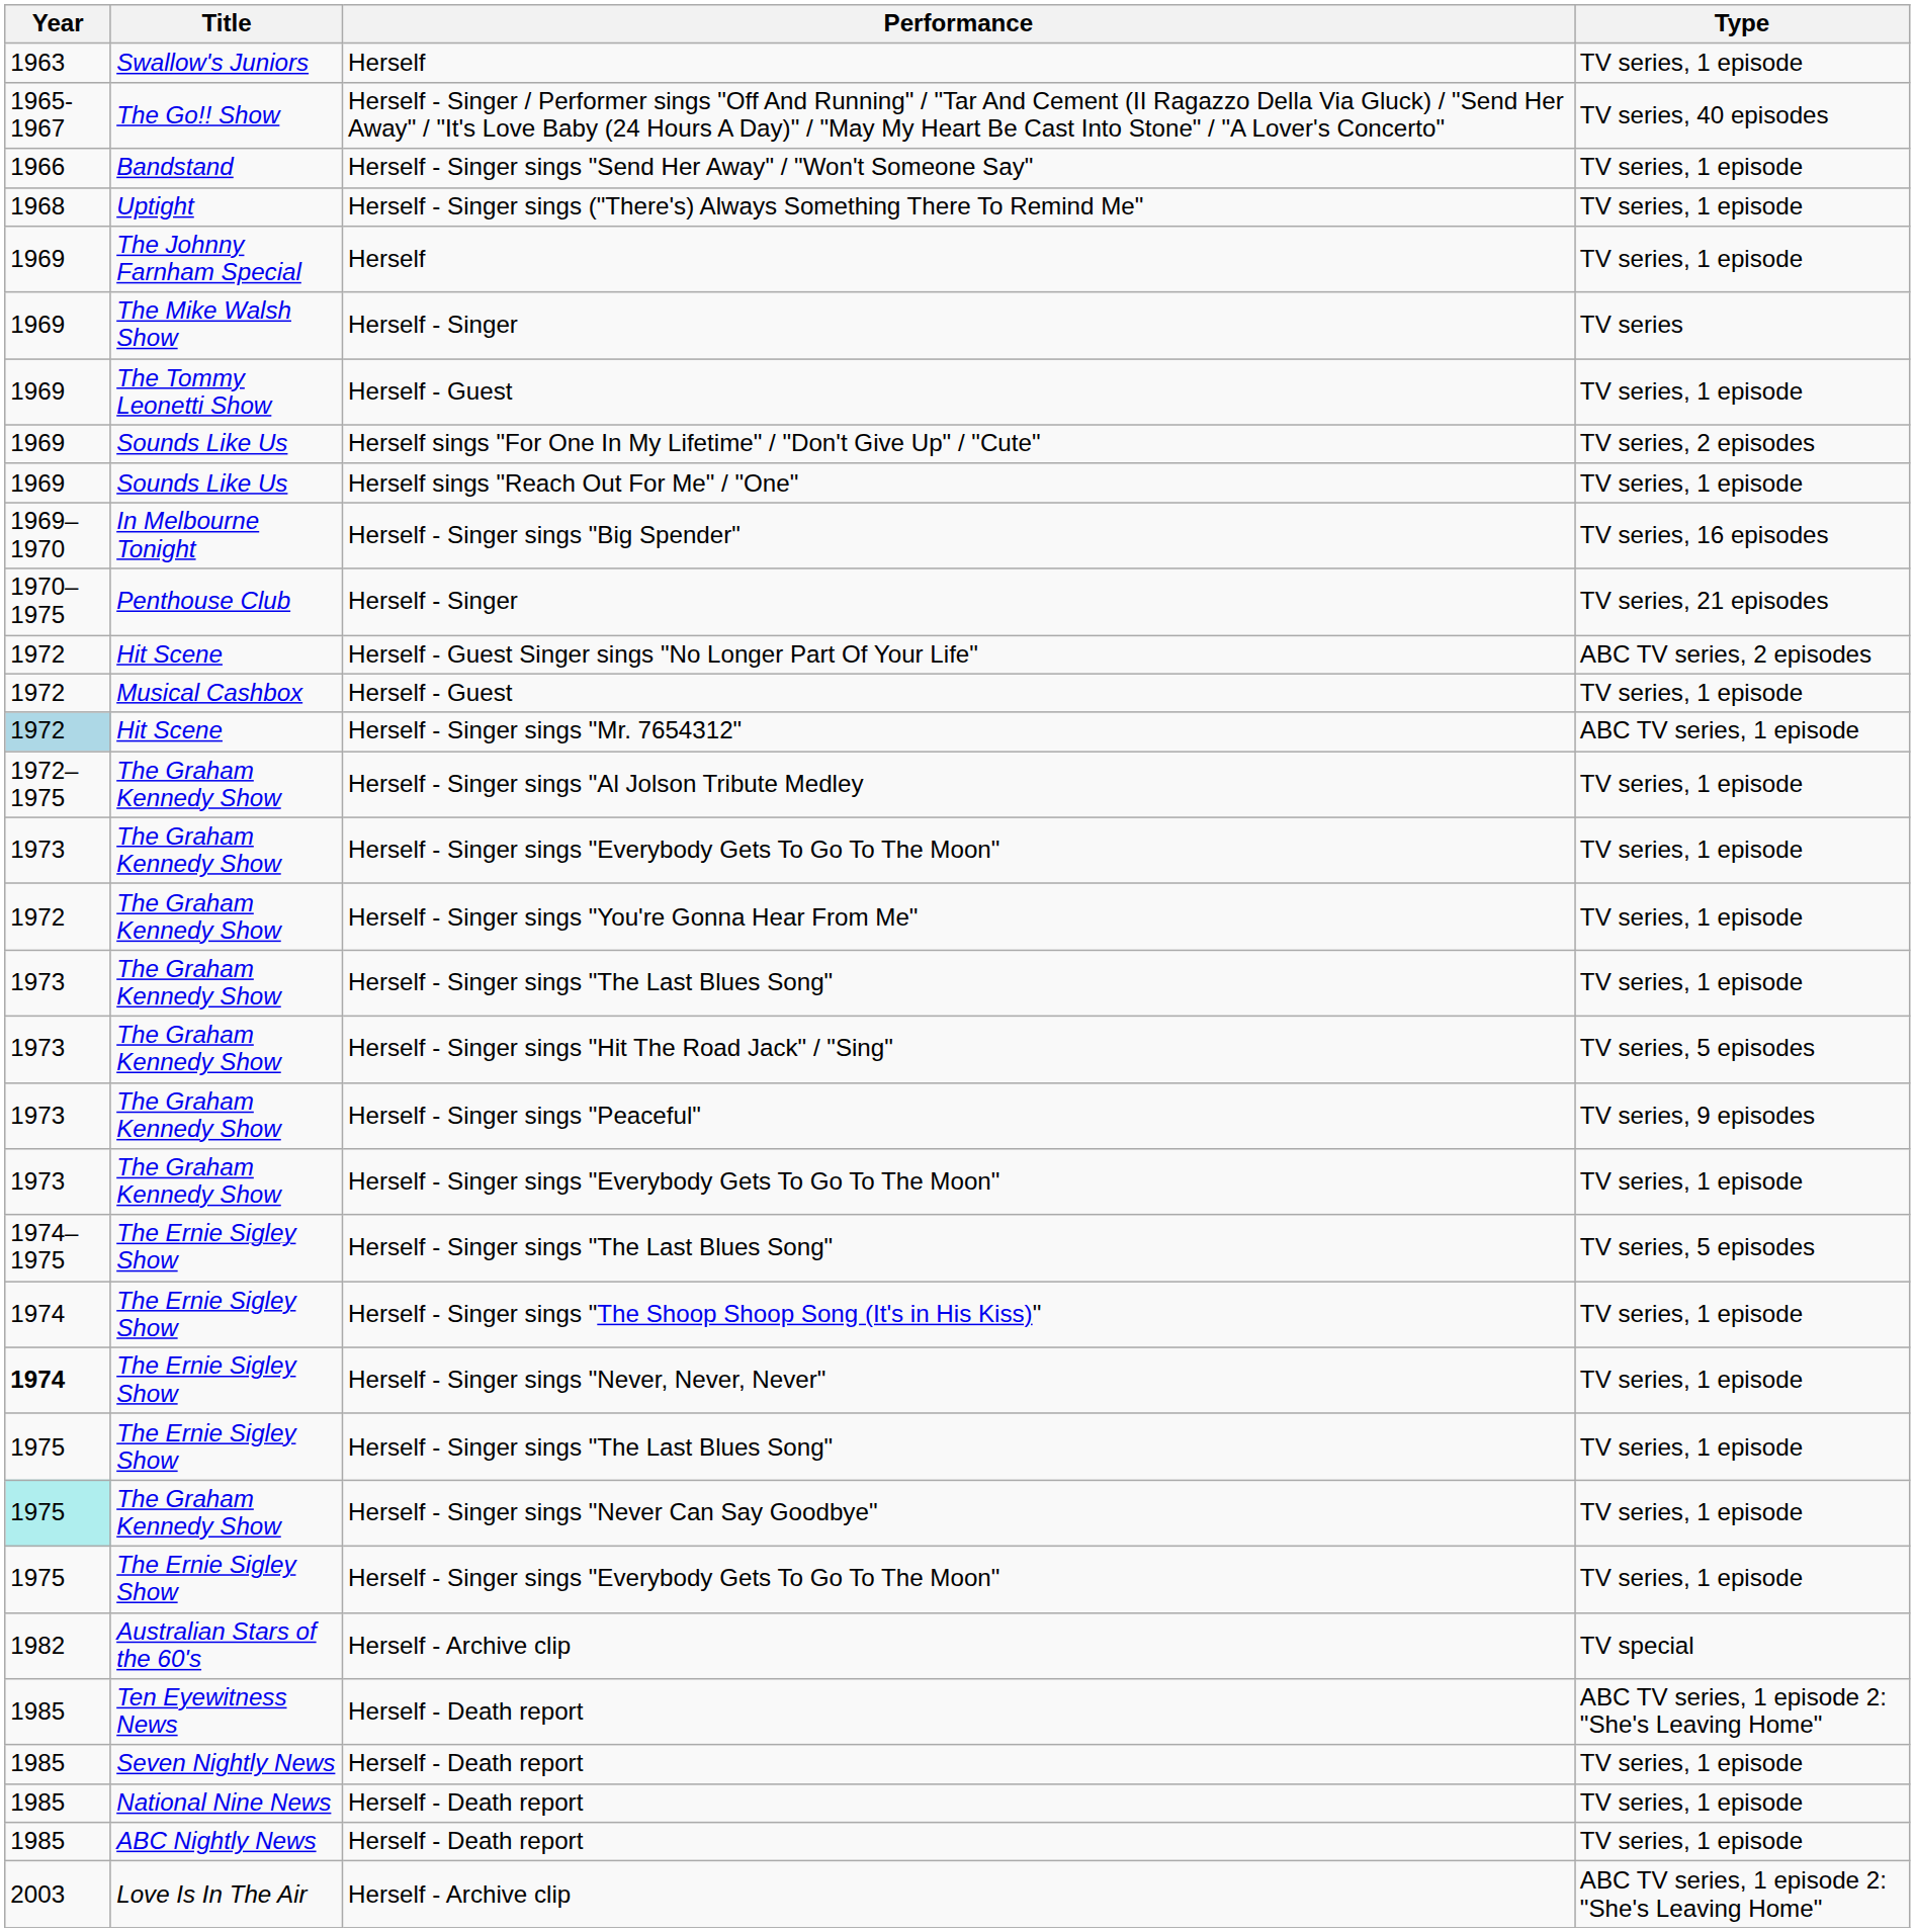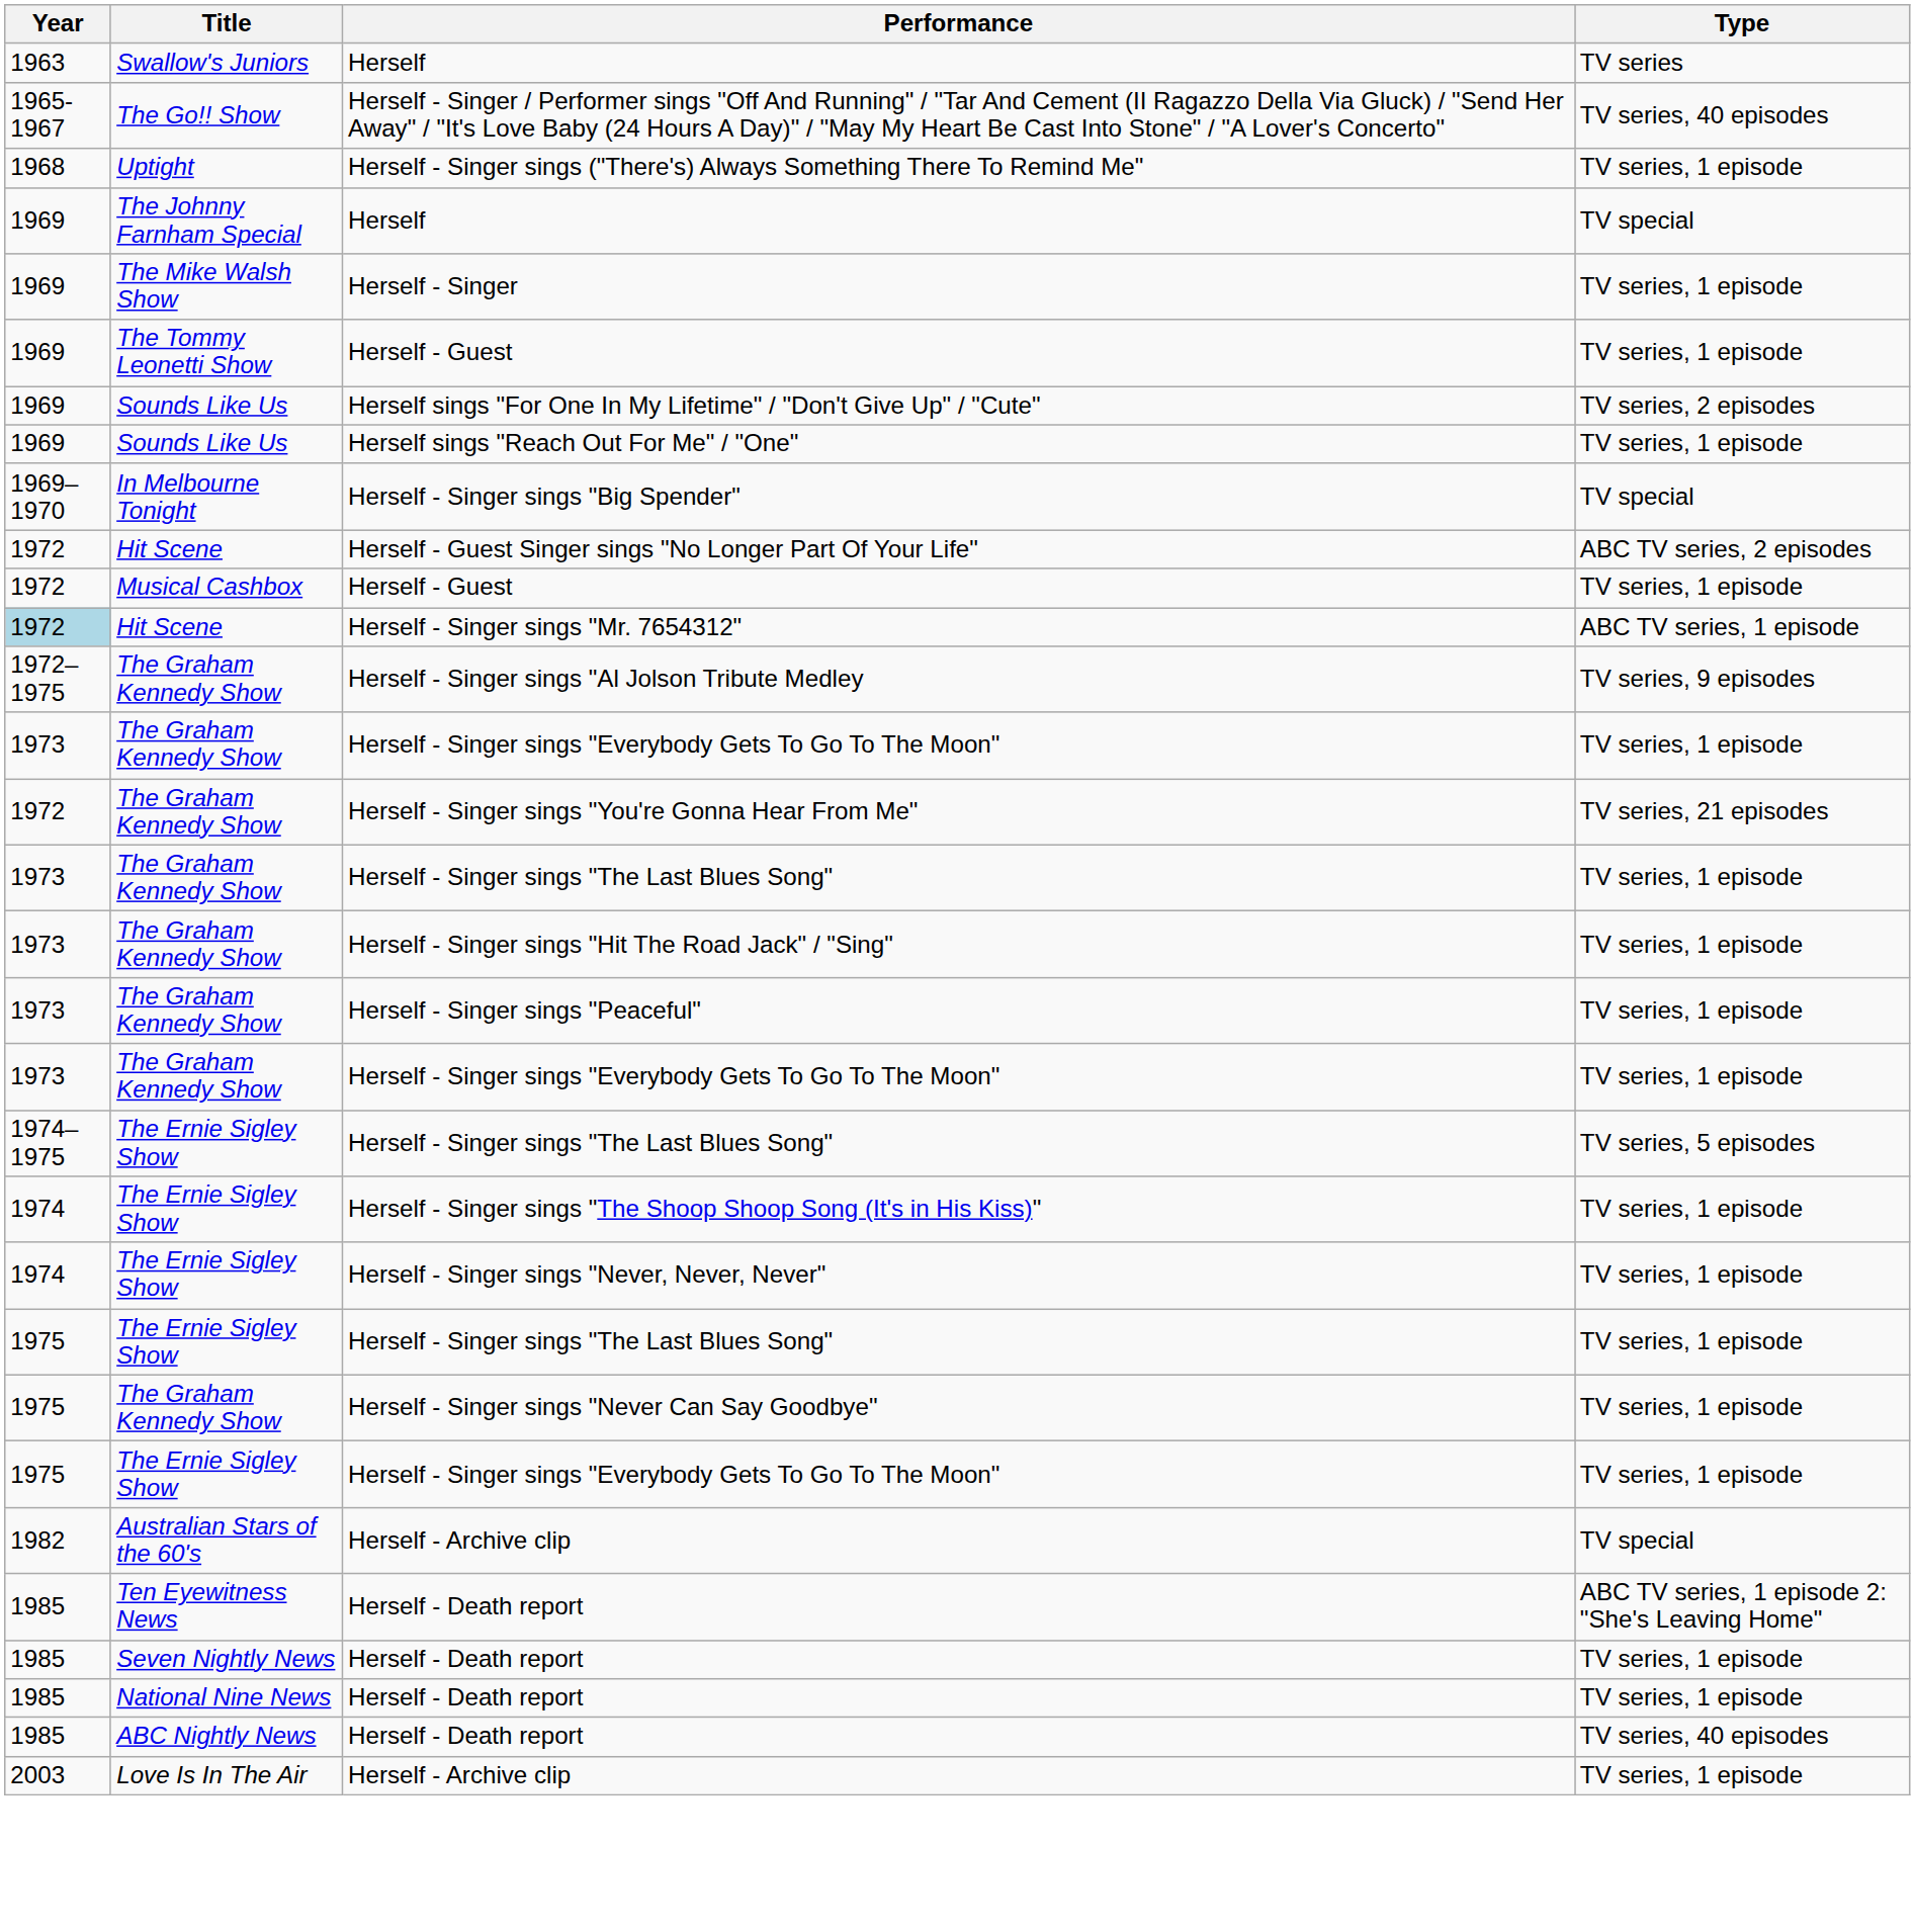Swallow's Juniors / Herself | Type: TV series, 1 episode -> TV series
- row: 1966 | Bandstand | Herself - Singer sings "Send Her Away" / "Won't Someone Say" | TV series, 1 episode
The Johnny Farnham Special / Herself | Type: TV series, 1 episode -> TV special
The Mike Walsh Show / Herself - Singer | Type: TV series -> TV series, 1 episode
Herself - Singer sings "Big Spender" | Type: TV series, 16 episodes -> TV special
- row: 1970–1975 | Penthouse Club | Herself - Singer | TV series, 21 episodes
Herself - Singer sings "Al Jolson Tribute Medley | Type: TV series, 1 episode -> TV series, 9 episodes
Herself - Singer sings "You're Gonna Hear From Me" | Type: TV series, 1 episode -> TV series, 21 episodes
Herself - Singer sings "Hit The Road Jack" / "Sing" | Type: TV series, 5 episodes -> TV series, 1 episode
Herself - Singer sings "Peaceful" | Type: TV series, 9 episodes -> TV series, 1 episode
Herself - Singer sings "Never, Never, Never" | Year: bold -> normal
Herself - Singer sings "Never Can Say Goodbye" | Year: paleturquoise background -> no background
ABC Nightly News / Herself - Death report | Type: TV series, 1 episode -> TV series, 40 episodes
Love Is In The Air / Herself - Archive clip | Type: ABC TV series, 1 episode 2: "She's Leaving Home" -> TV series, 1 episode
